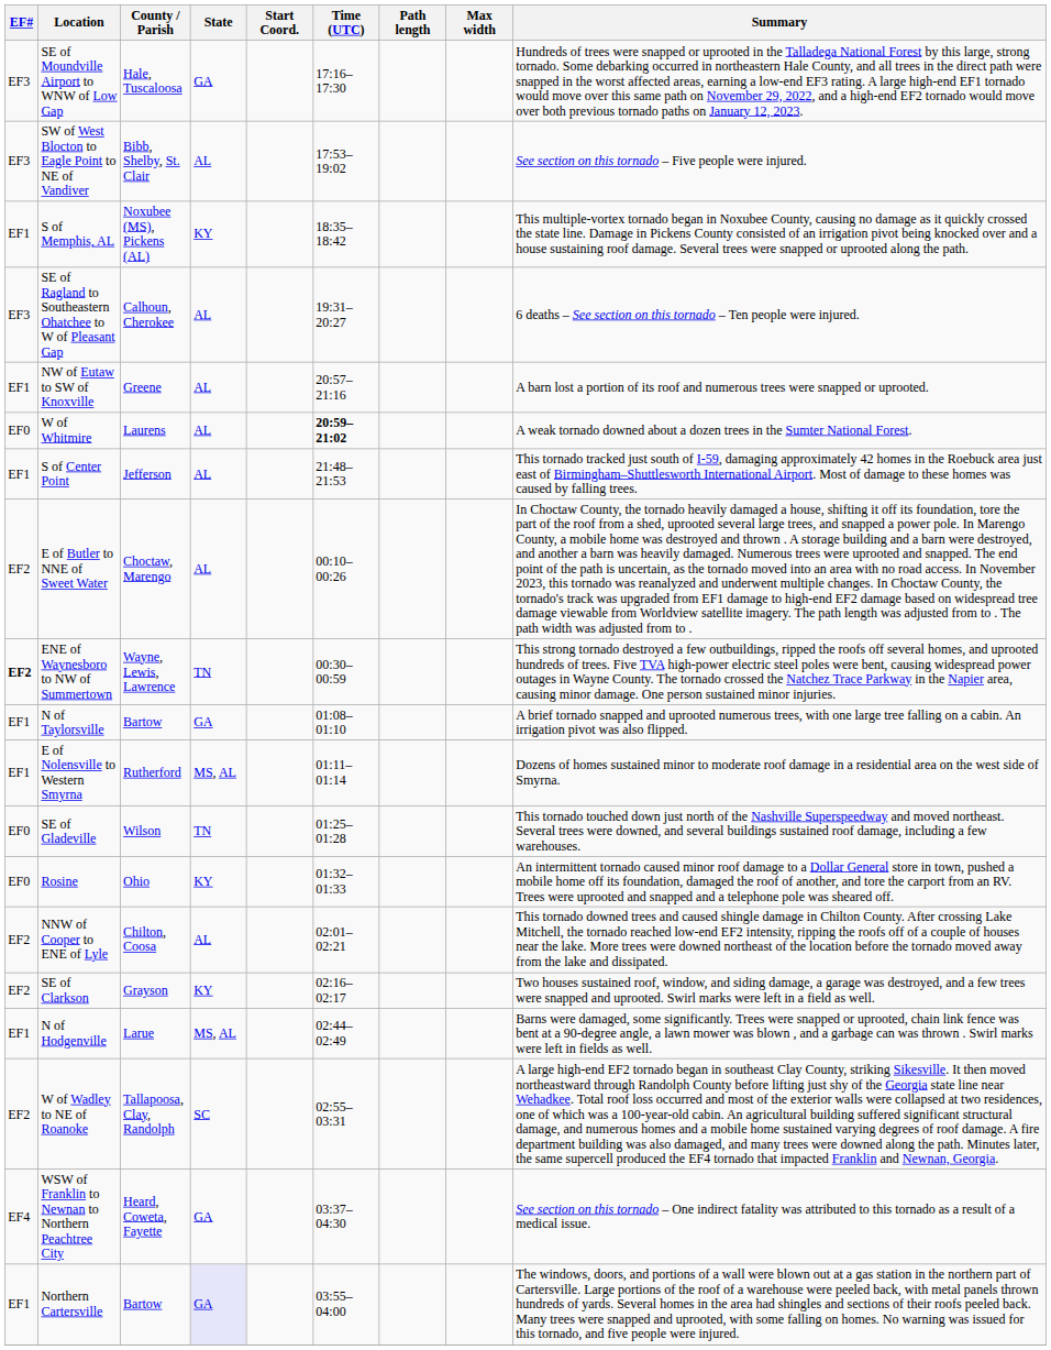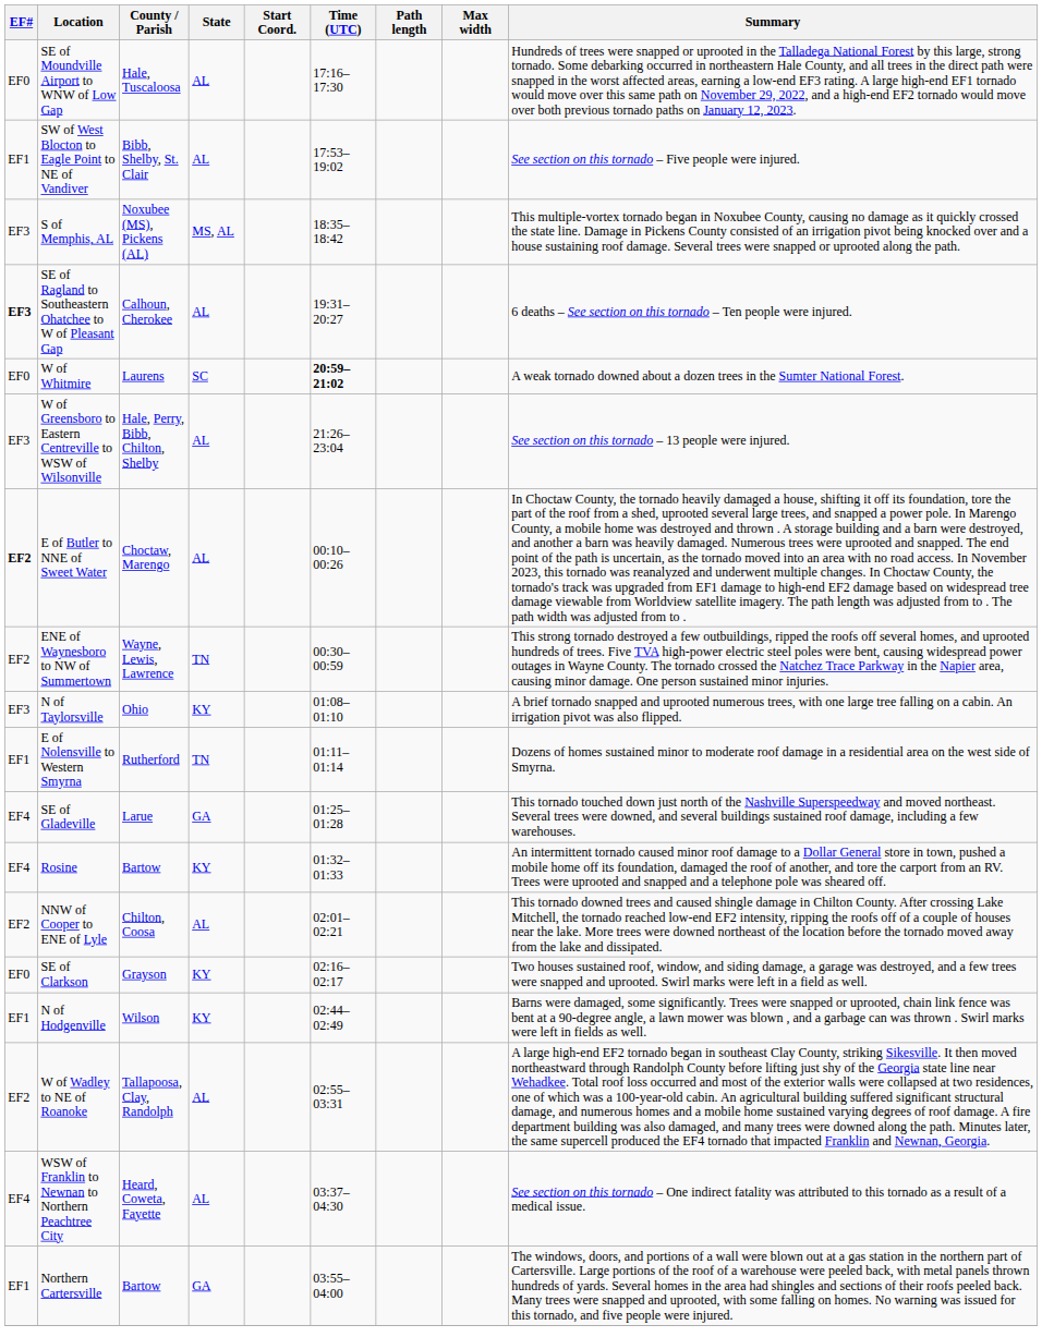SE of Moundville Airport to WNW of Low Gap | EF#: EF3 -> EF0
SE of Moundville Airport to WNW of Low Gap | State: GA -> AL
SW of West Blocton to Eagle Point to NE of Vandiver | EF#: EF3 -> EF1
S of Memphis, AL | EF#: EF1 -> EF3
S of Memphis, AL | State: KY -> MS, AL
SE of Ragland to Southeastern Ohatchee to W of Pleasant Gap | EF#: normal -> bold
- row: EF1 | NW of Eutaw to SW of Knoxville | Greene | AL | 20:57–21:16 | A barn lost a portion of its roof and numerous trees were snapped or uprooted.
W of Whitmire | State: AL -> SC
+ row: EF3 | W of Greensboro to Eastern Centreville to WSW of Wilsonville | Hale, Perry, Bibb, Chilton, Shelby | AL | 21:26–23:04 | See section on this tornado – 13 people were injured.
- row: EF1 | S of Center Point | Jefferson | AL | 21:48–21:53 | This tornado tracked just south of I-59, damaging approximately 42 homes in the Roebuck area just east of Birmingham–Shuttlesworth International Airport. Most of damage to these homes was caused by falling trees.
E of Butler to NNE of Sweet Water | EF#: normal -> bold
ENE of Waynesboro to NW of Summertown | EF#: bold -> normal
N of Taylorsville | EF#: EF1 -> EF3
N of Taylorsville | County / Parish: Bartow -> Ohio
N of Taylorsville | State: GA -> KY
E of Nolensville to Western Smyrna | State: MS, AL -> TN
SE of Gladeville | EF#: EF0 -> EF4
SE of Gladeville | County / Parish: Wilson -> Larue
SE of Gladeville | State: TN -> GA
Rosine | EF#: EF0 -> EF4
Rosine | County / Parish: Ohio -> Bartow
SE of Clarkson | EF#: EF2 -> EF0
N of Hodgenville | County / Parish: Larue -> Wilson
N of Hodgenville | State: MS, AL -> KY
W of Wadley to NE of Roanoke | State: SC -> AL
WSW of Franklin to Newnan to Northern Peachtree City | State: GA -> AL
Northern Cartersville | State: lavender background -> no background
